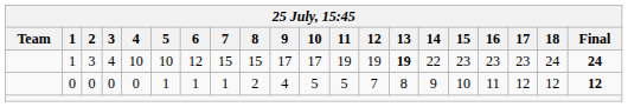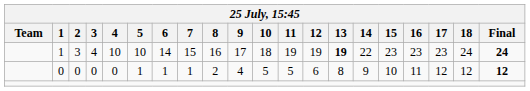row 3 | 6: 12 -> 14
row 3 | 8: 15 -> 16
row 3 | 10: 17 -> 18
row 4 | 12: 7 -> 6
